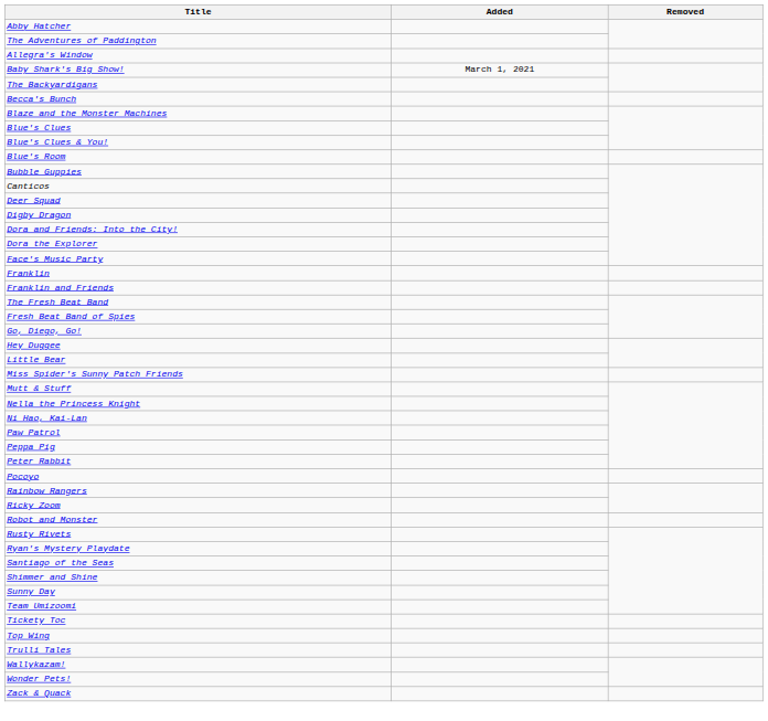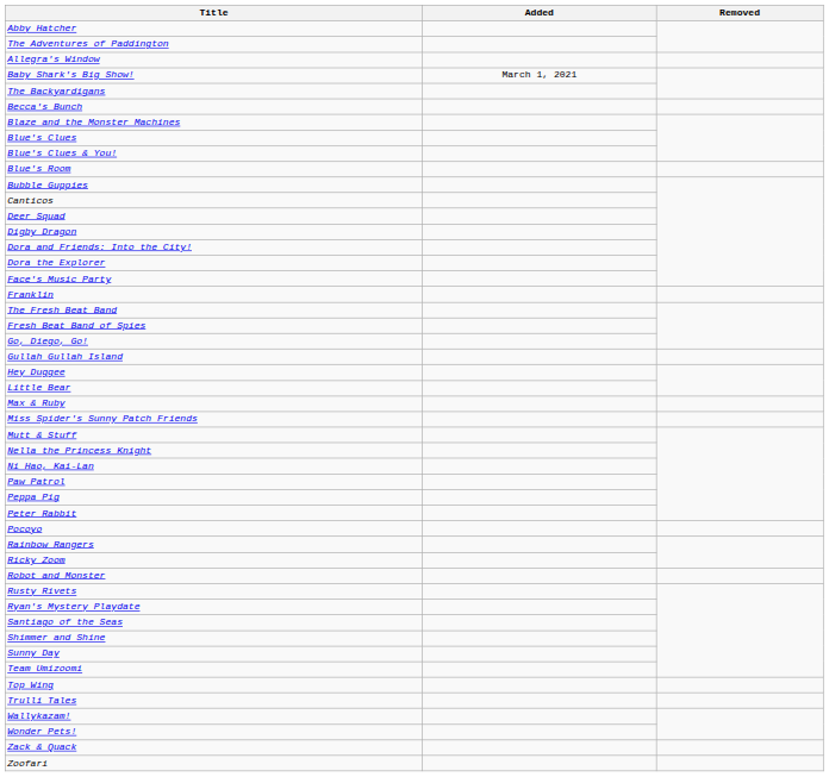- row: Franklin and Friends
+ row: Gullah Gullah Island
+ row: Max & Ruby
- row: Tickety Toc
+ row: Zoofari
